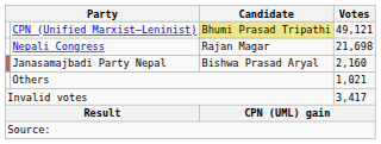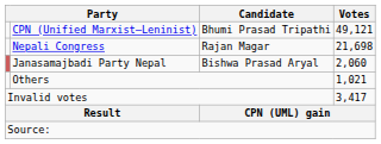CPN (Unified Marxist–Leninist) | Candidate: khaki background -> no background
Janasamajbadi Party Nepal | Votes: 2,160 -> 2,060
